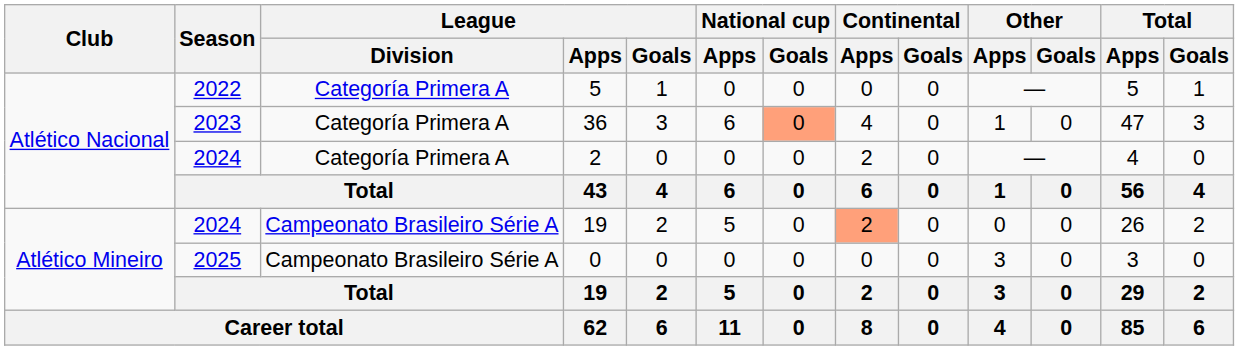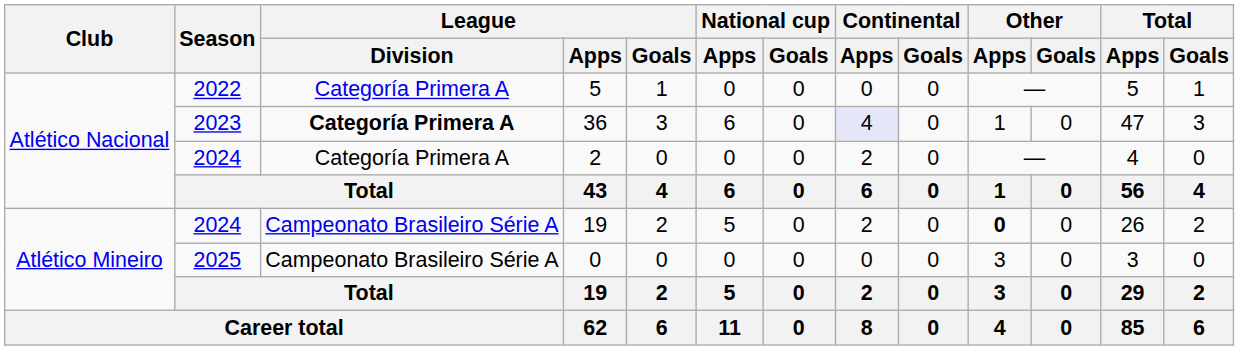36 | League / Division: normal -> bold
36 | National cup / Goals: lightsalmon background -> no background
36 | Continental / Apps: no background -> lavender background
2024 / 19 | Continental / Apps: lightsalmon background -> no background
2024 / 19 | Other / Apps: normal -> bold
